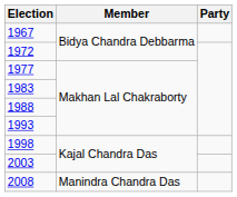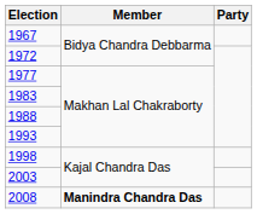2008 | Member: normal -> bold
